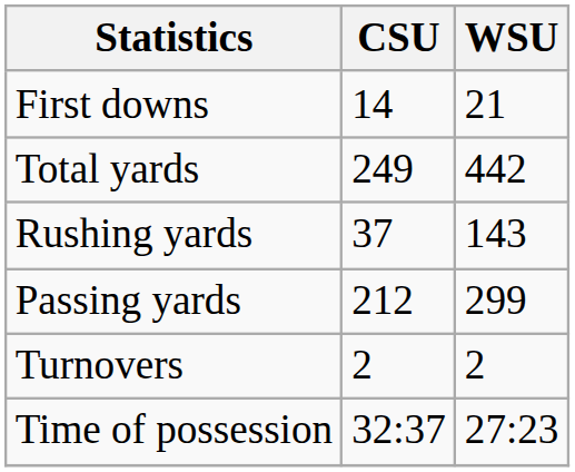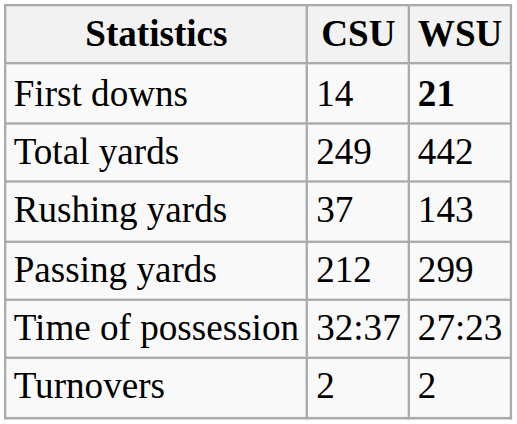First downs | WSU: normal -> bold
rows swapped: Turnovers <-> Time of possession
